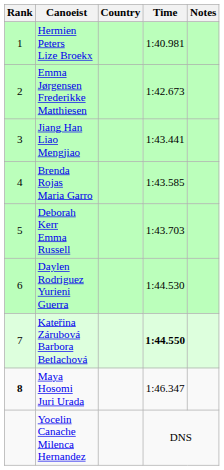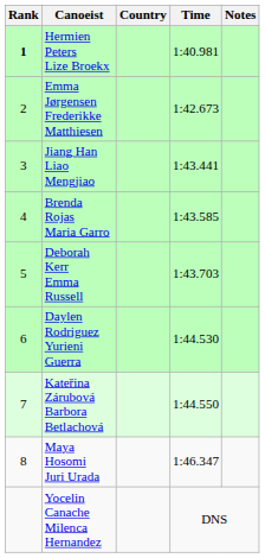Hermien Peters Lize Broekx | Rank: normal -> bold
Kateřina Zárubová Barbora Betlachová | Time: bold -> normal
Maya Hosomi Juri Urada | Rank: bold -> normal
